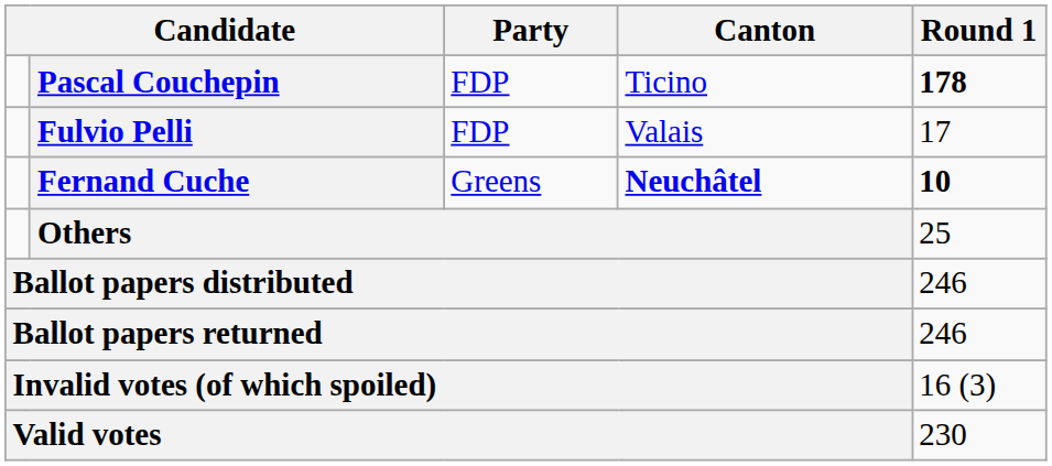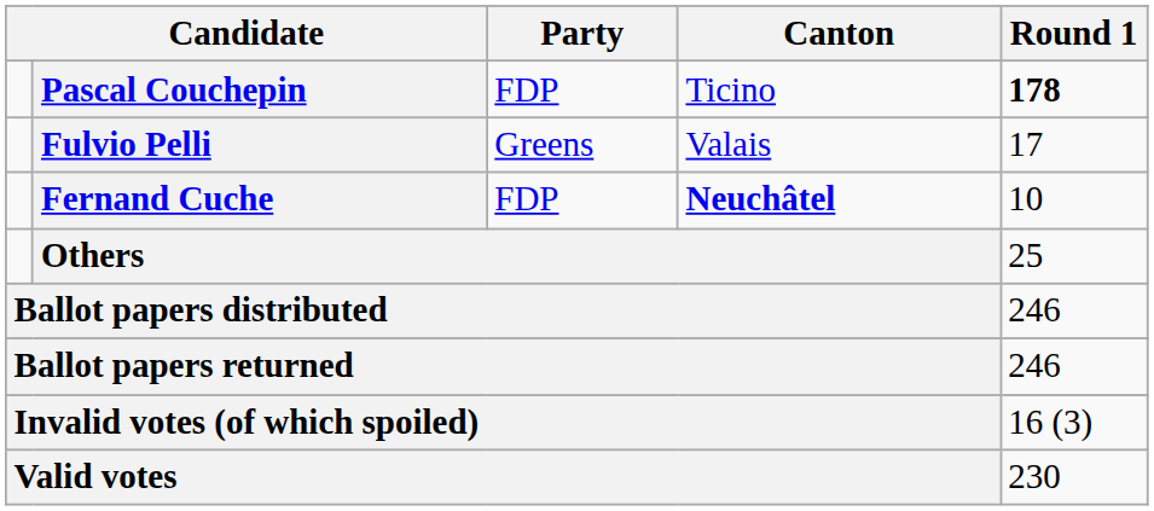Fulvio Pelli | Party: FDP -> Greens
Fernand Cuche | Party: Greens -> FDP
Fernand Cuche | Round 1: bold -> normal
